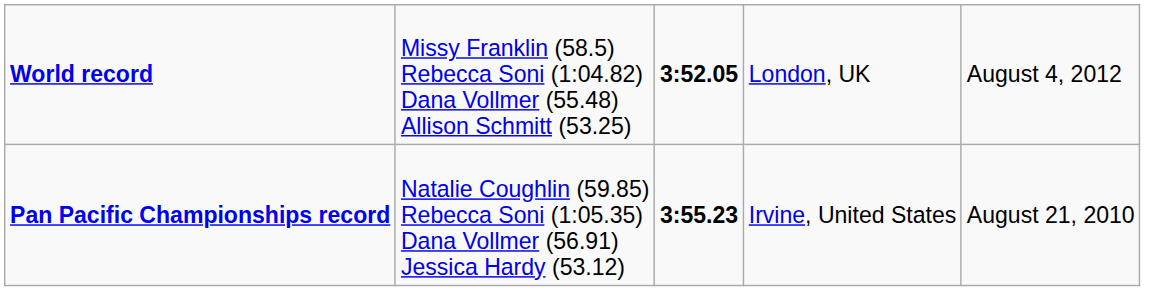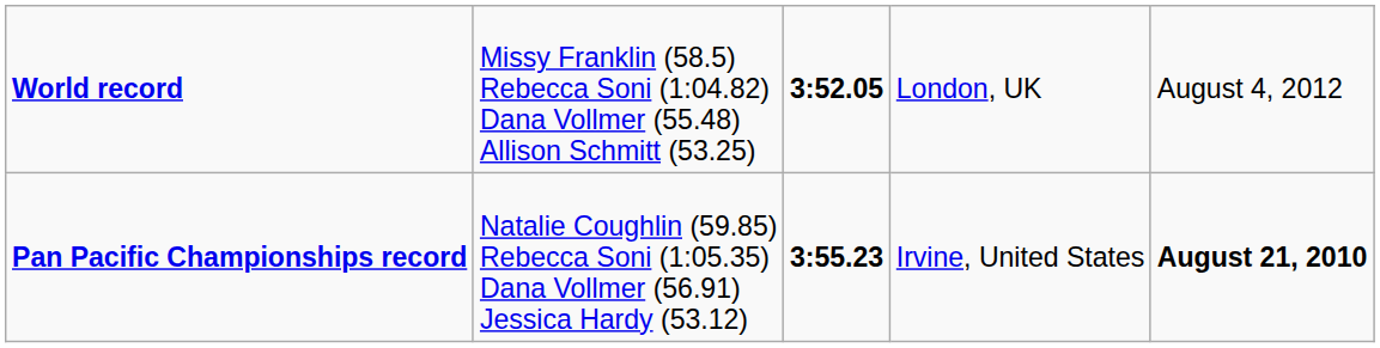Pan Pacific Championships record | column 5: normal -> bold
